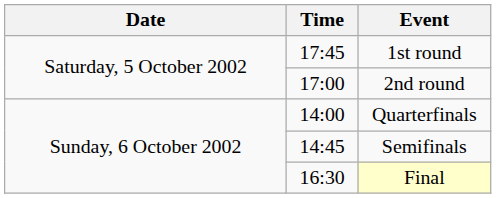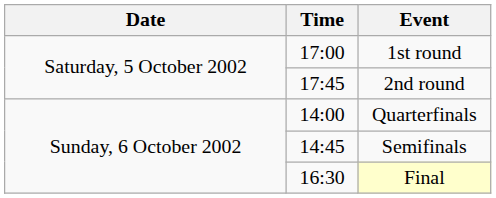1st round | Time: 17:45 -> 17:00
2nd round | Time: 17:00 -> 17:45
